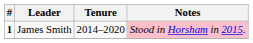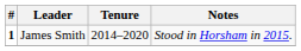1 | Notes: pink background -> no background
